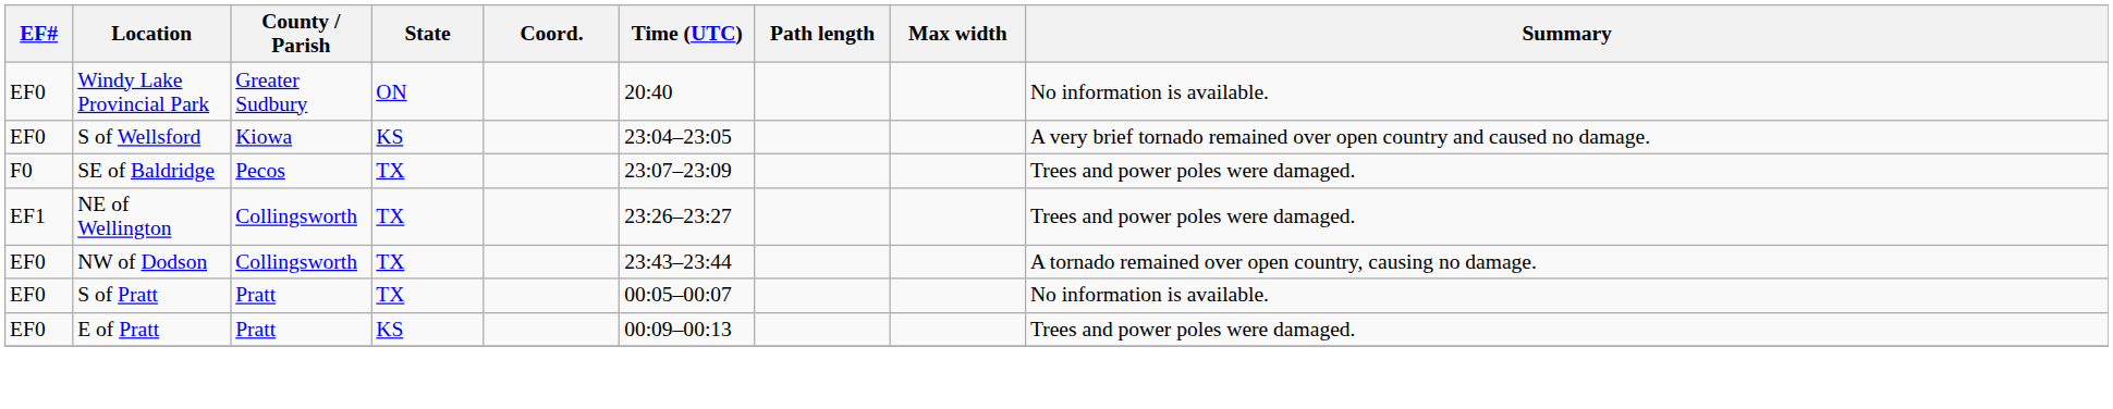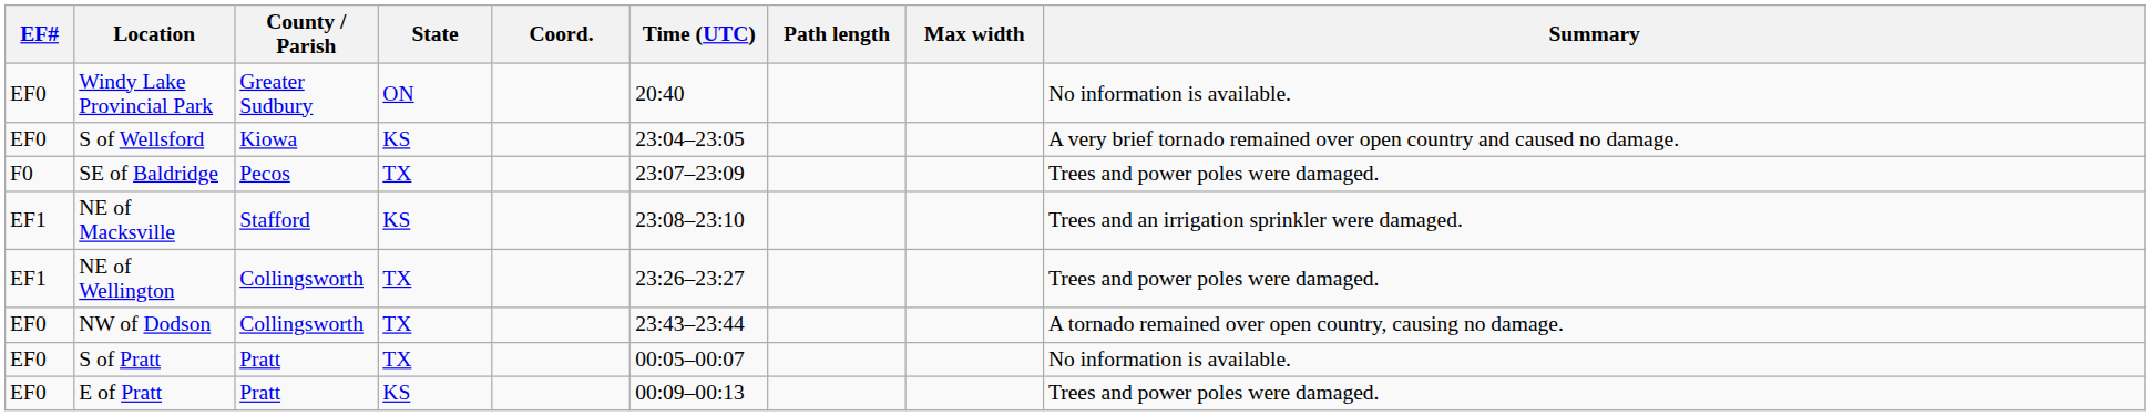+ row: EF1 | NE of Macksville | Stafford | KS | 23:08–23:10 | Trees and an irrigation sprinkler were damaged.
